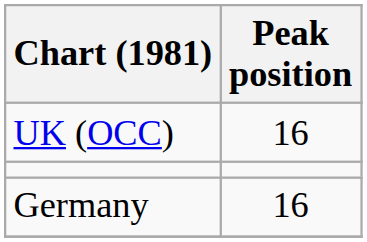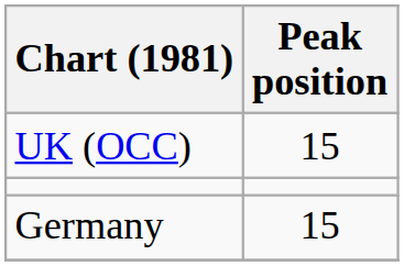row 2 | Peak position: 16 -> 15
row 4 | Peak position: 16 -> 15
